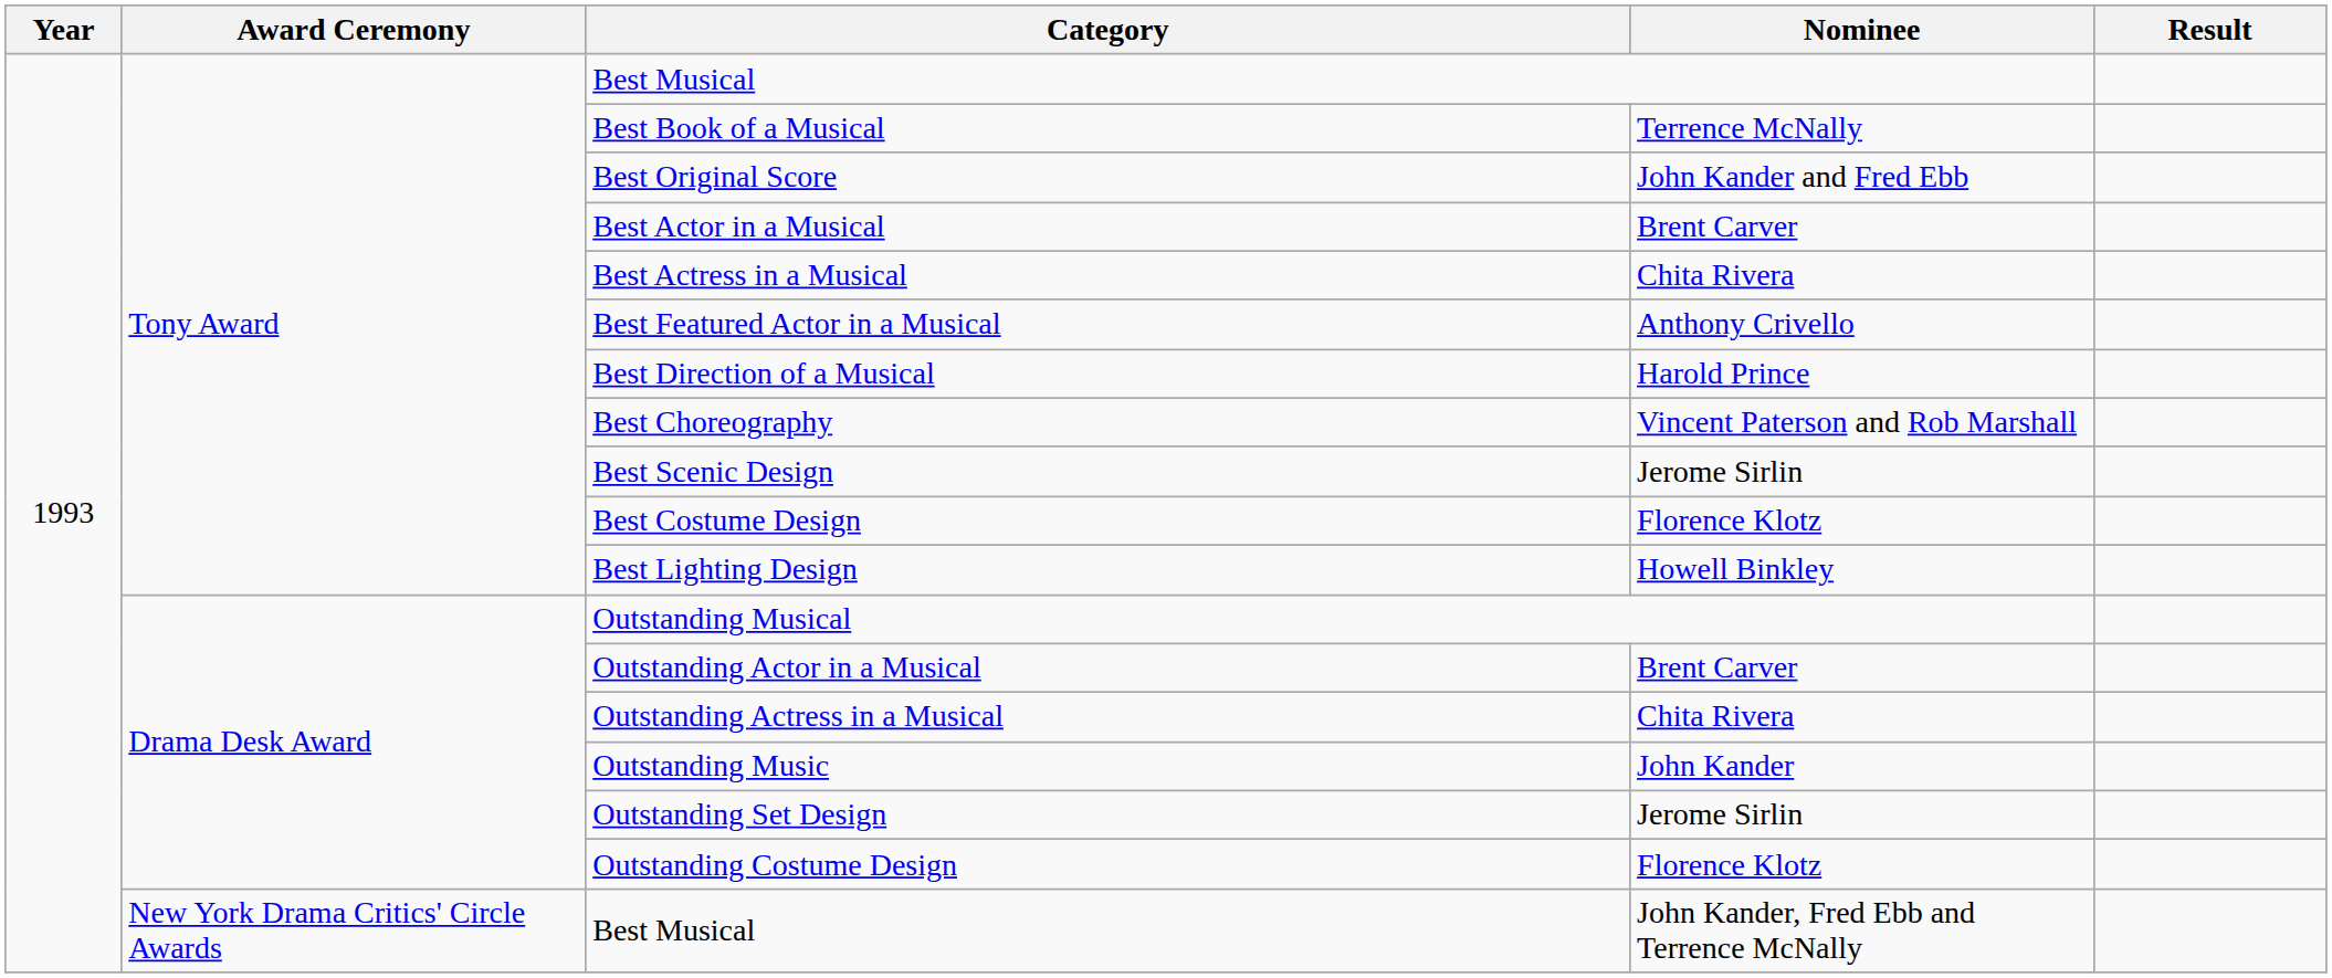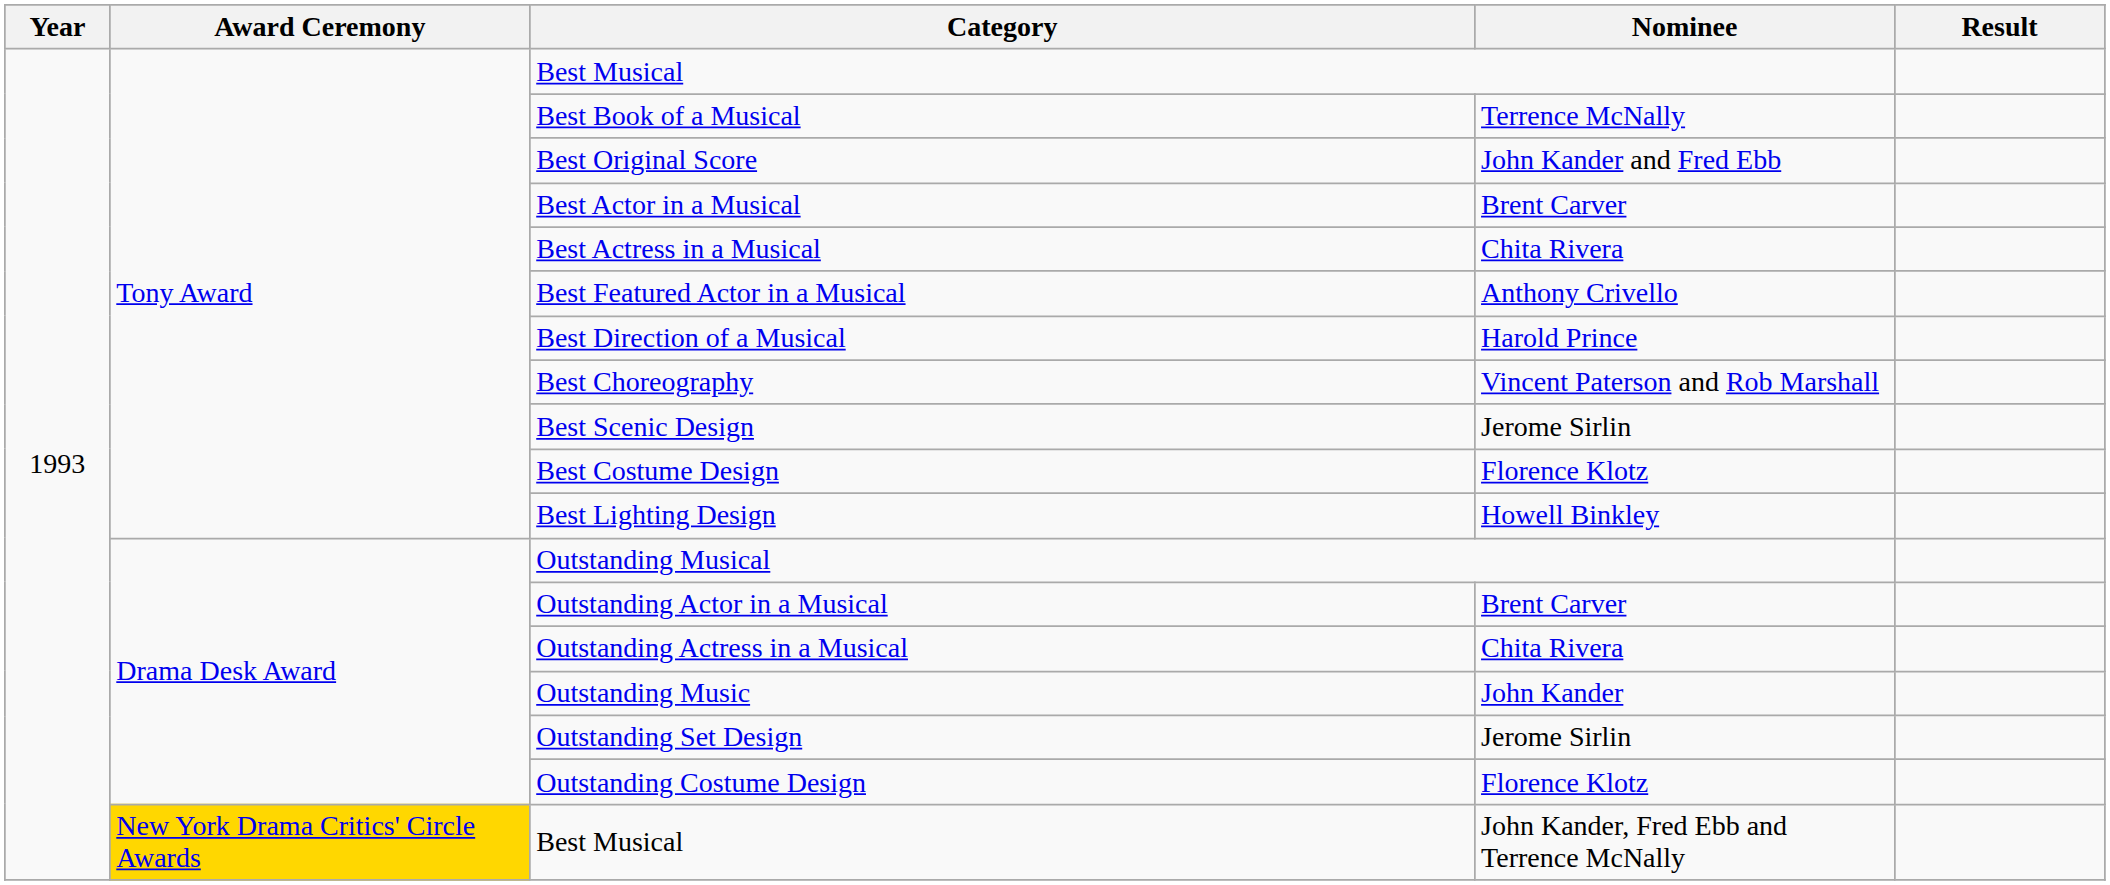Best Musical / John Kander, Fred Ebb and Terrence McNally | Award Ceremony: no background -> gold background
